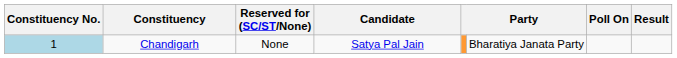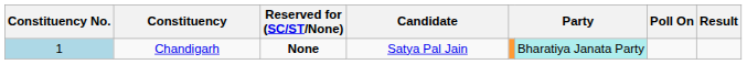Chandigarh | Reserved for (SC/ST/None): normal -> bold
Chandigarh | column 6: no background -> paleturquoise background
